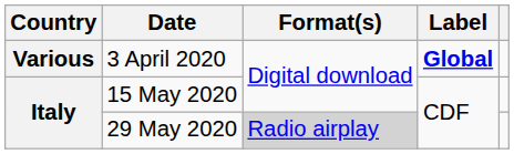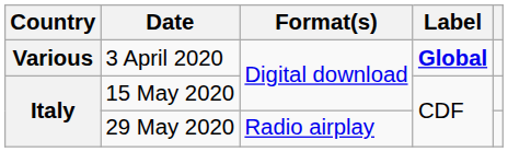29 May 2020 | Format(s): lightgrey background -> no background
